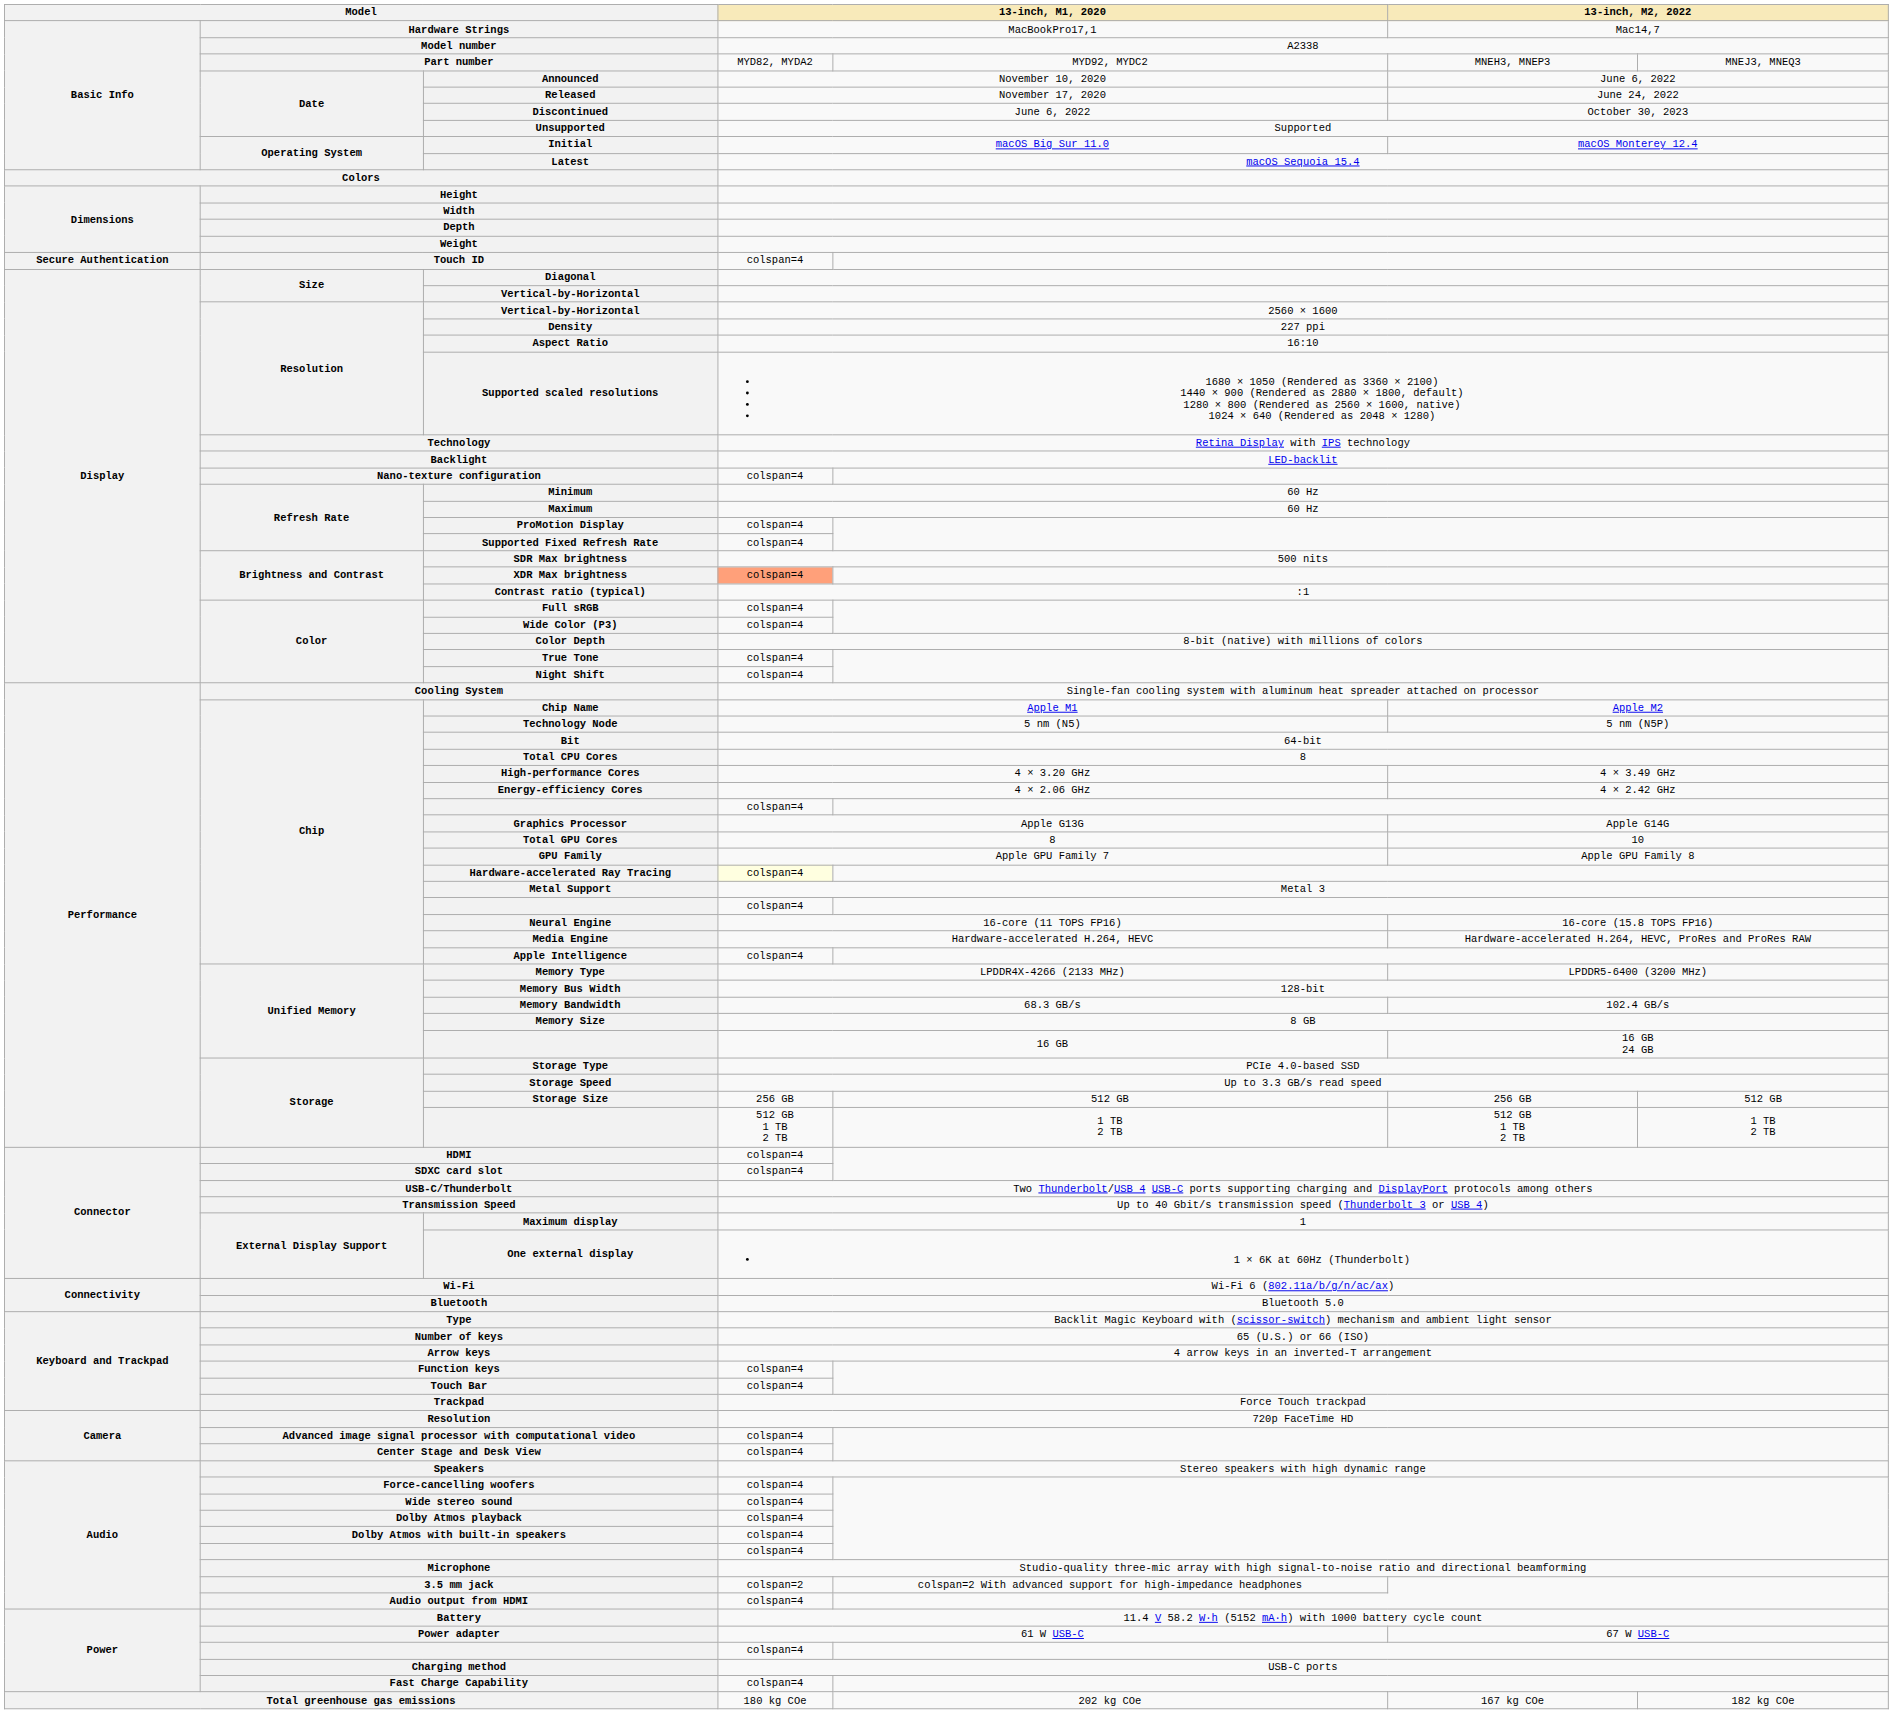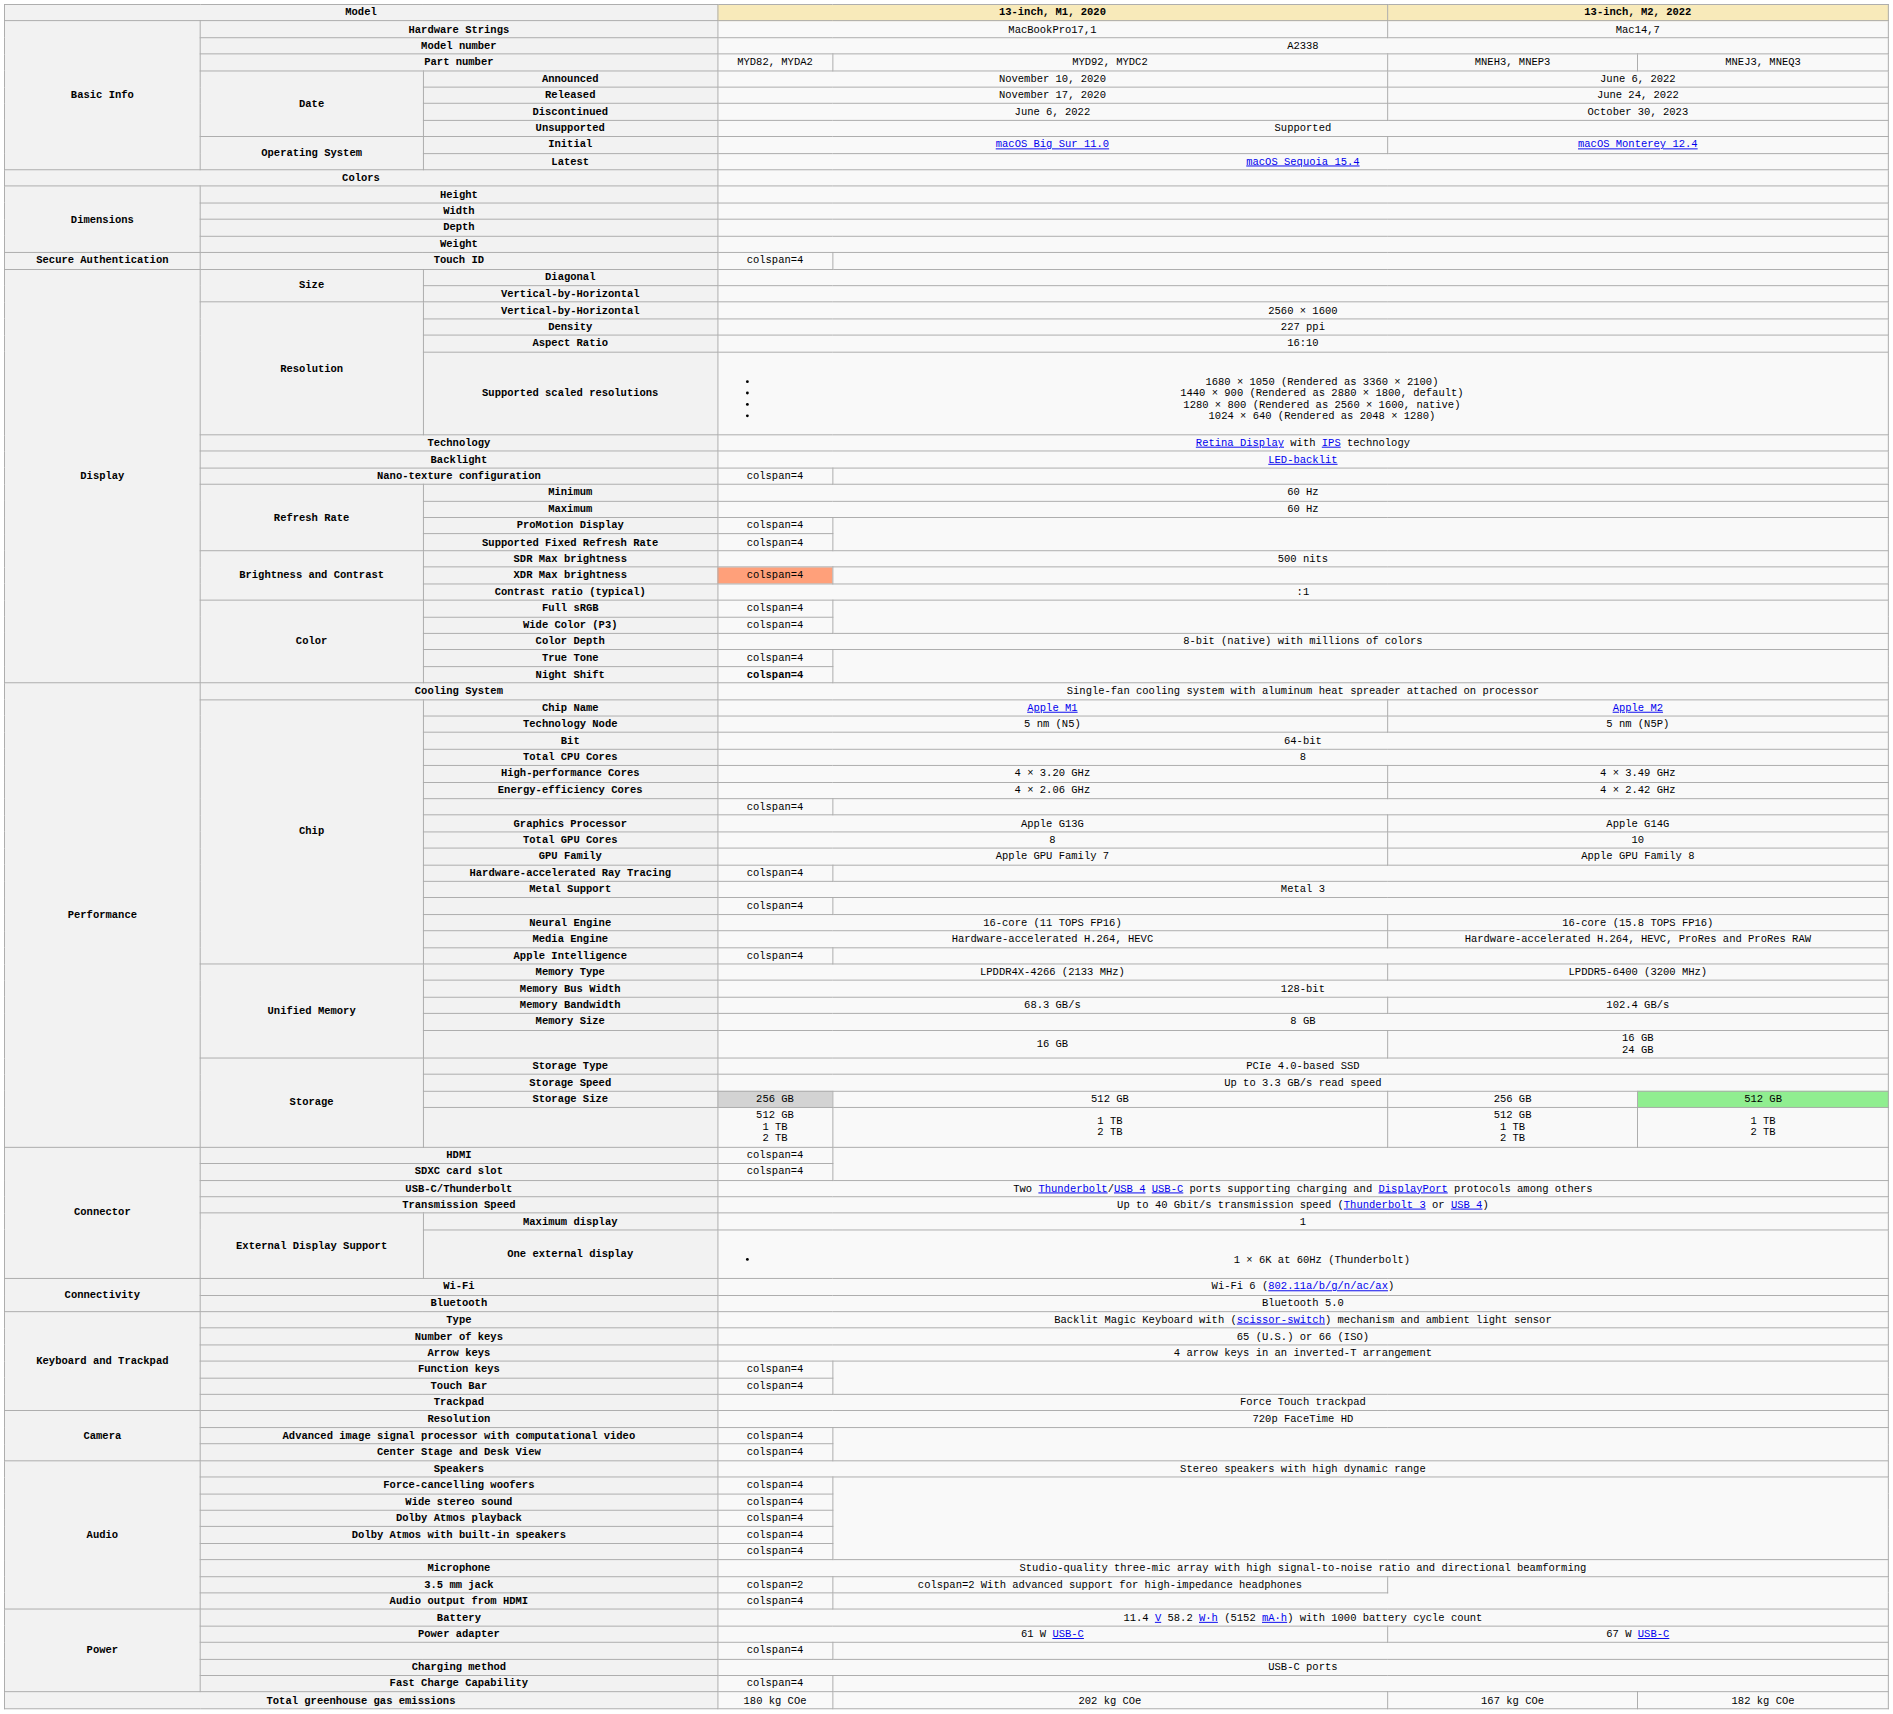Night Shift | column 4: normal -> bold
Hardware-accelerated Ray Tracing | column 4: lightyellow background -> no background
Storage Size | column 4: no background -> lightgrey background
Storage Size | column 7: no background -> lightgreen background
